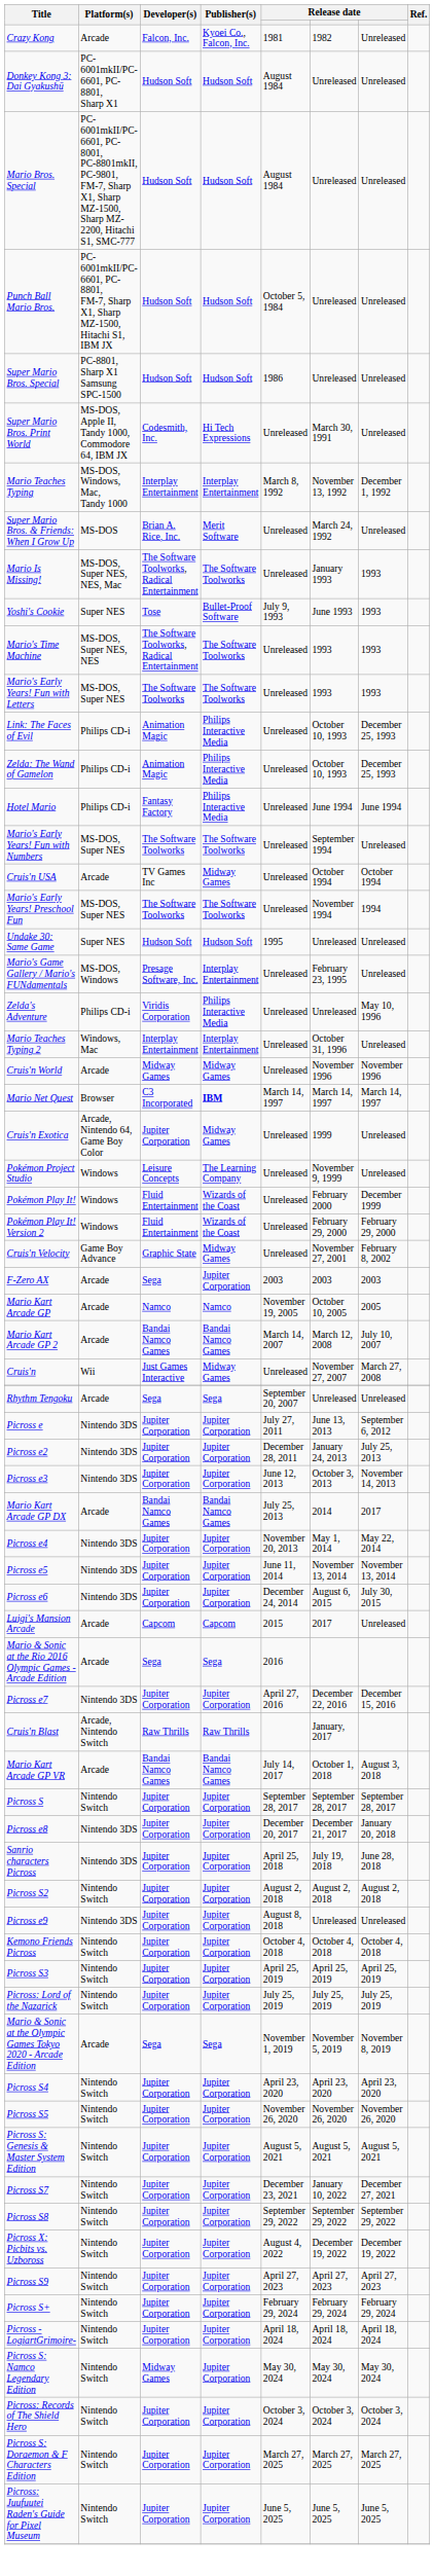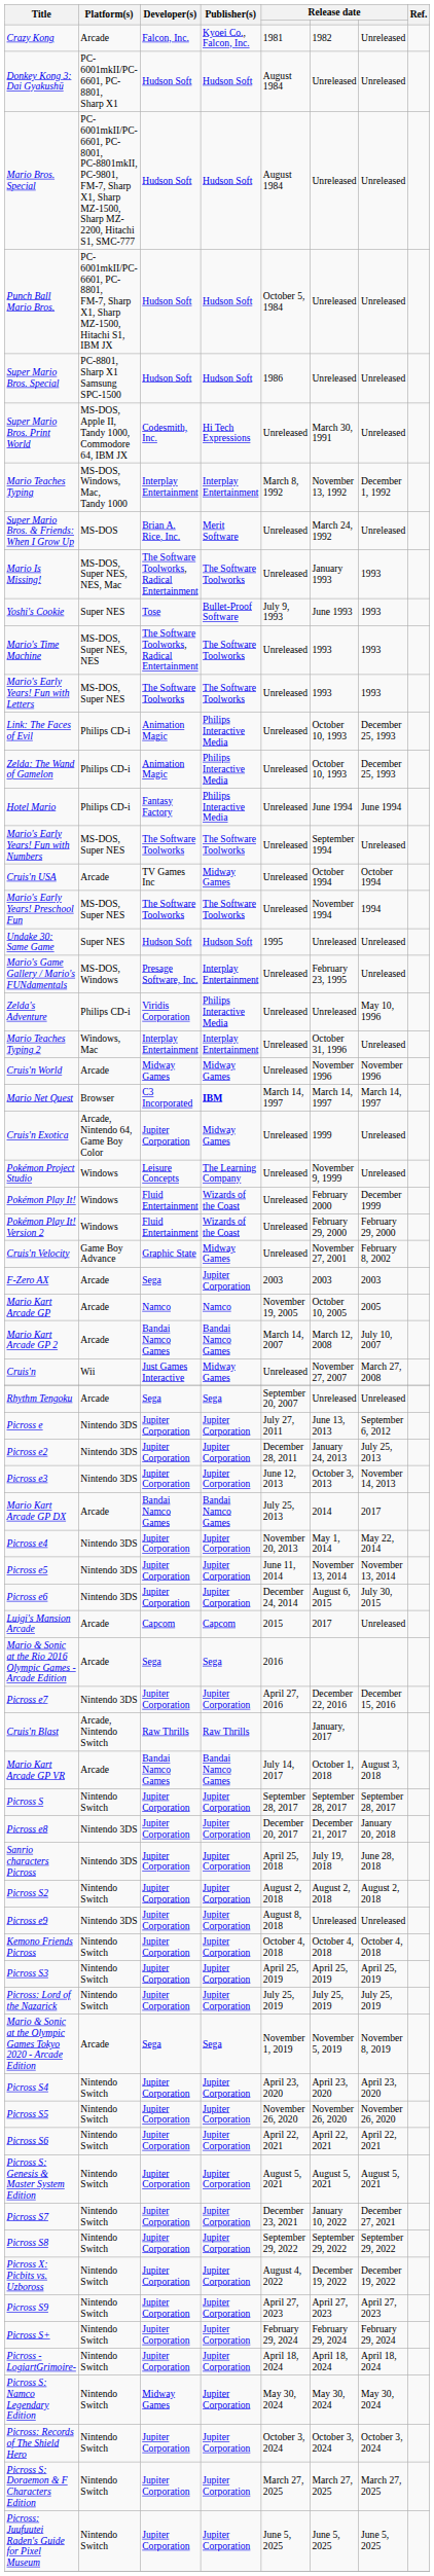+ row: Picross S6 | Nintendo Switch | Jupiter Corporation | Jupiter Corporation | April 22, 2021 | April 22, 2021 | April 22, 2021
